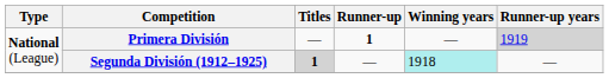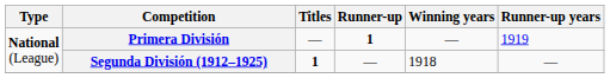Primera División | Runner-up years: lightgrey background -> no background
Segunda División (1912–1925) | Titles: lightgrey background -> no background
Segunda División (1912–1925) | Winning years: paleturquoise background -> no background
